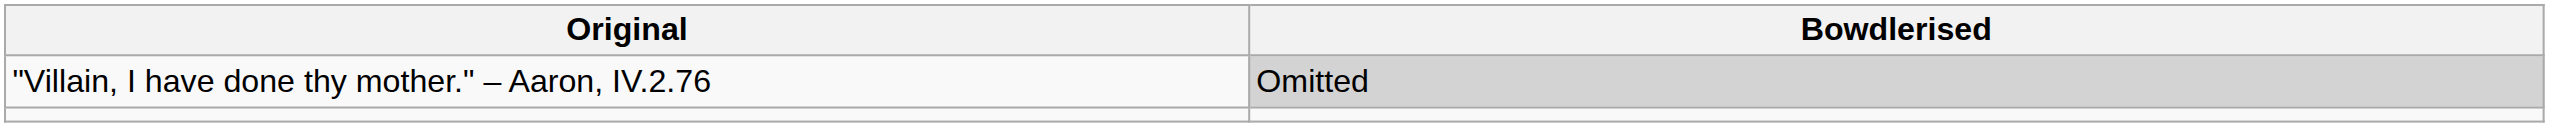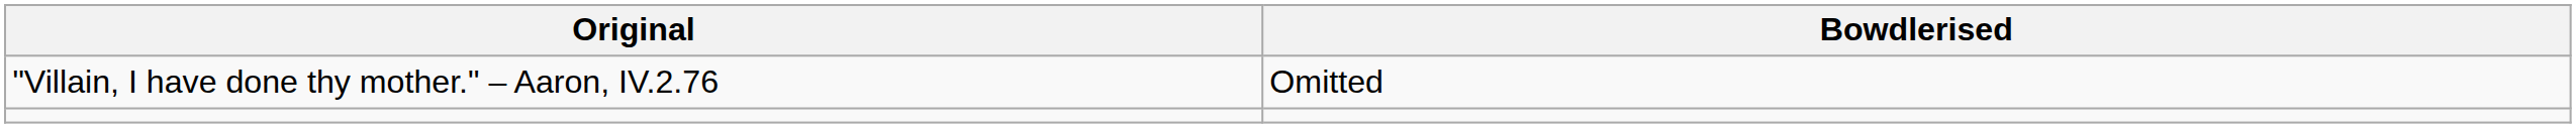"Villain, I have done thy mother." – Aaron, IV.2.76 | Bowdlerised: lightgrey background -> no background
